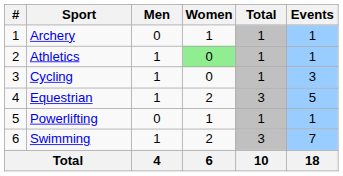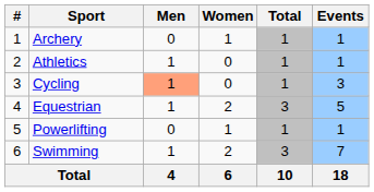Athletics | Women: lightgreen background -> no background
Cycling | Men: no background -> lightsalmon background
